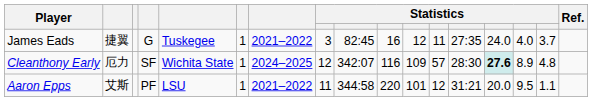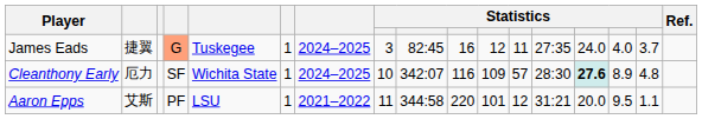James Eads | column 4: no background -> lightsalmon background
James Eads | column 7: 2021–2022 -> 2024–2025
Cleanthony Early | column 8: 12 -> 10
